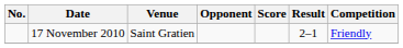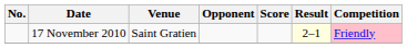17 November 2010 | Result: no background -> lightyellow background
17 November 2010 | Competition: no background -> pink background
